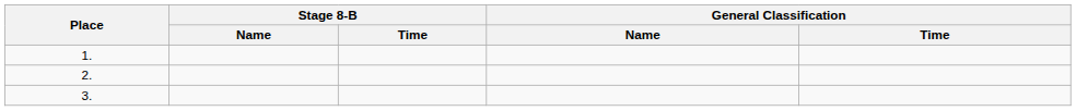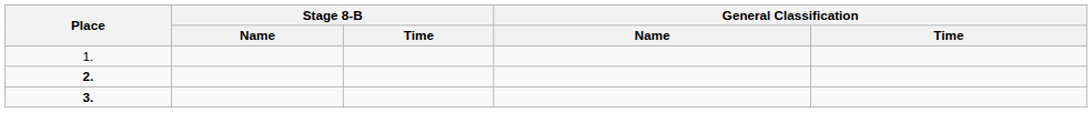2. | Place: normal -> bold
3. | Place: normal -> bold
